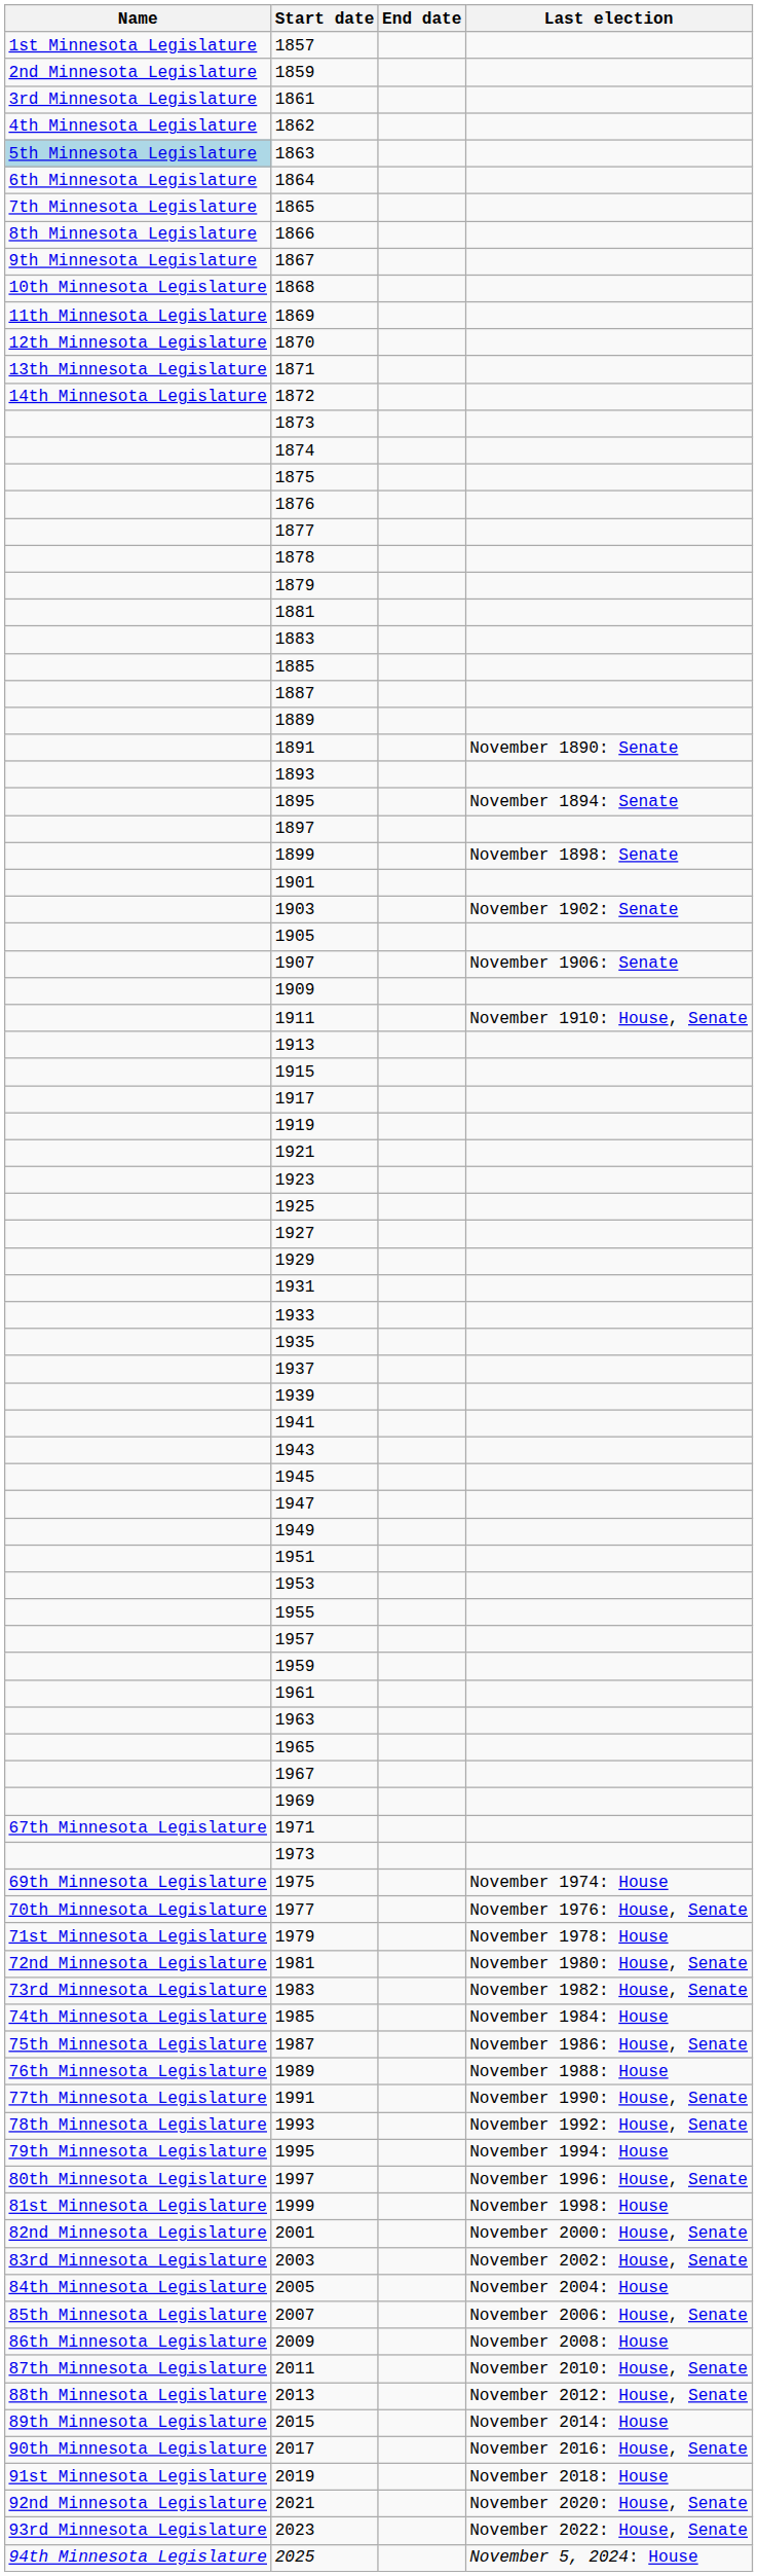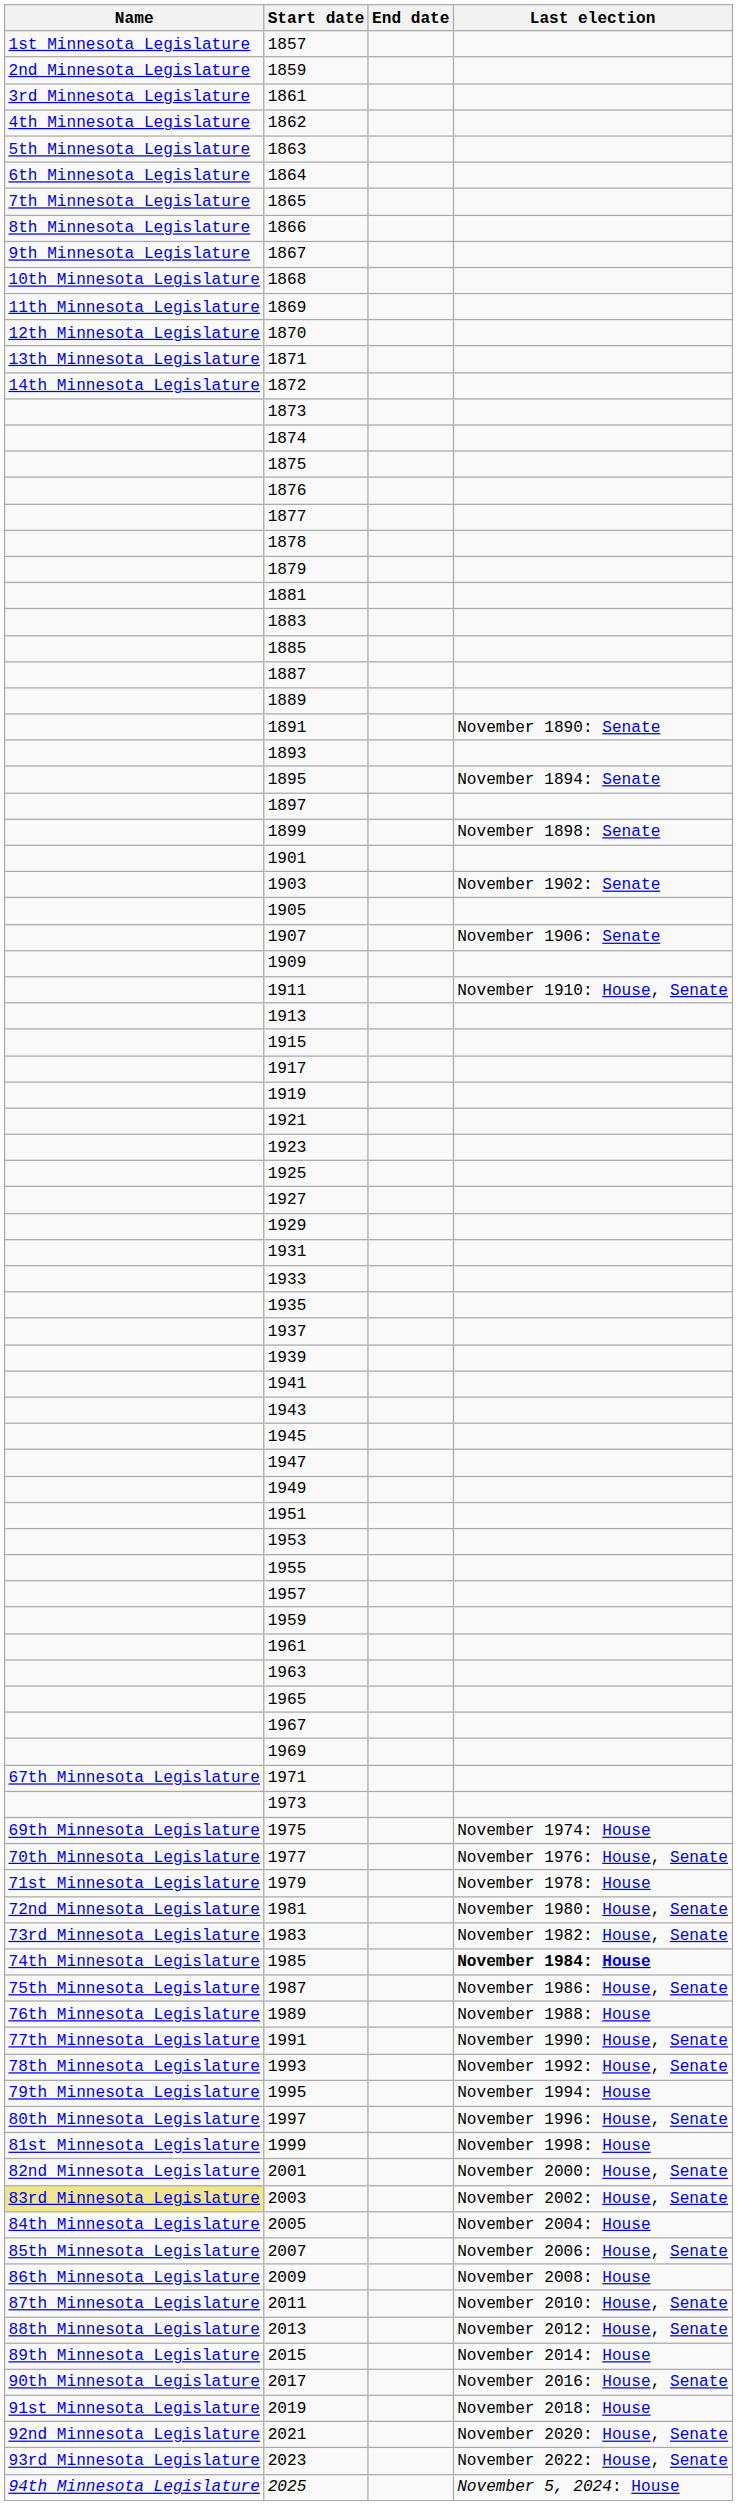1863 | Name: lightblue background -> no background
1985 | Last election: normal -> bold
2003 | Name: no background -> khaki background
